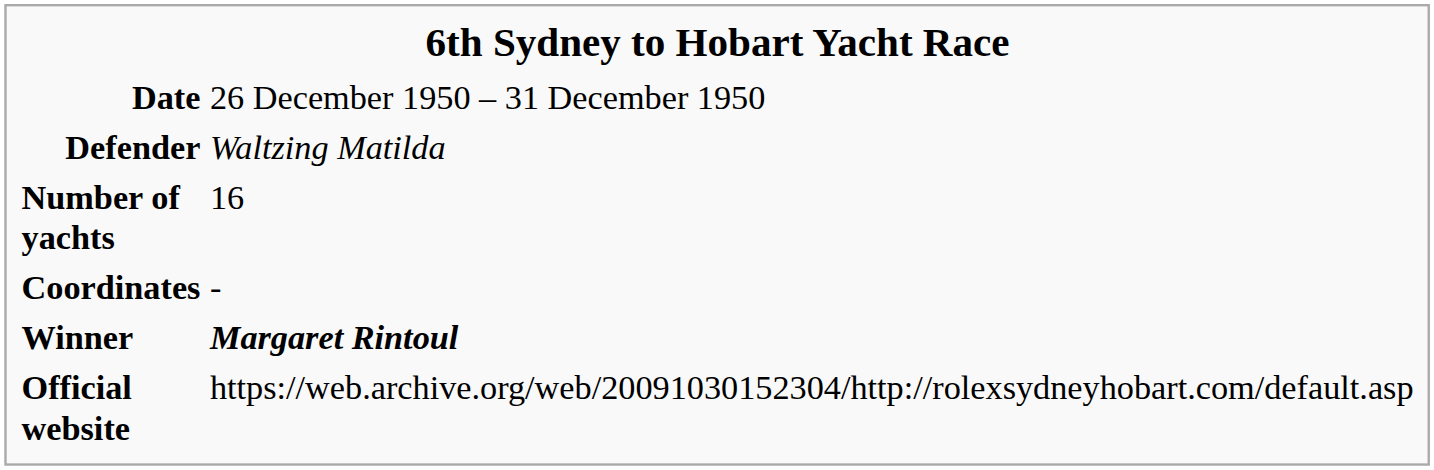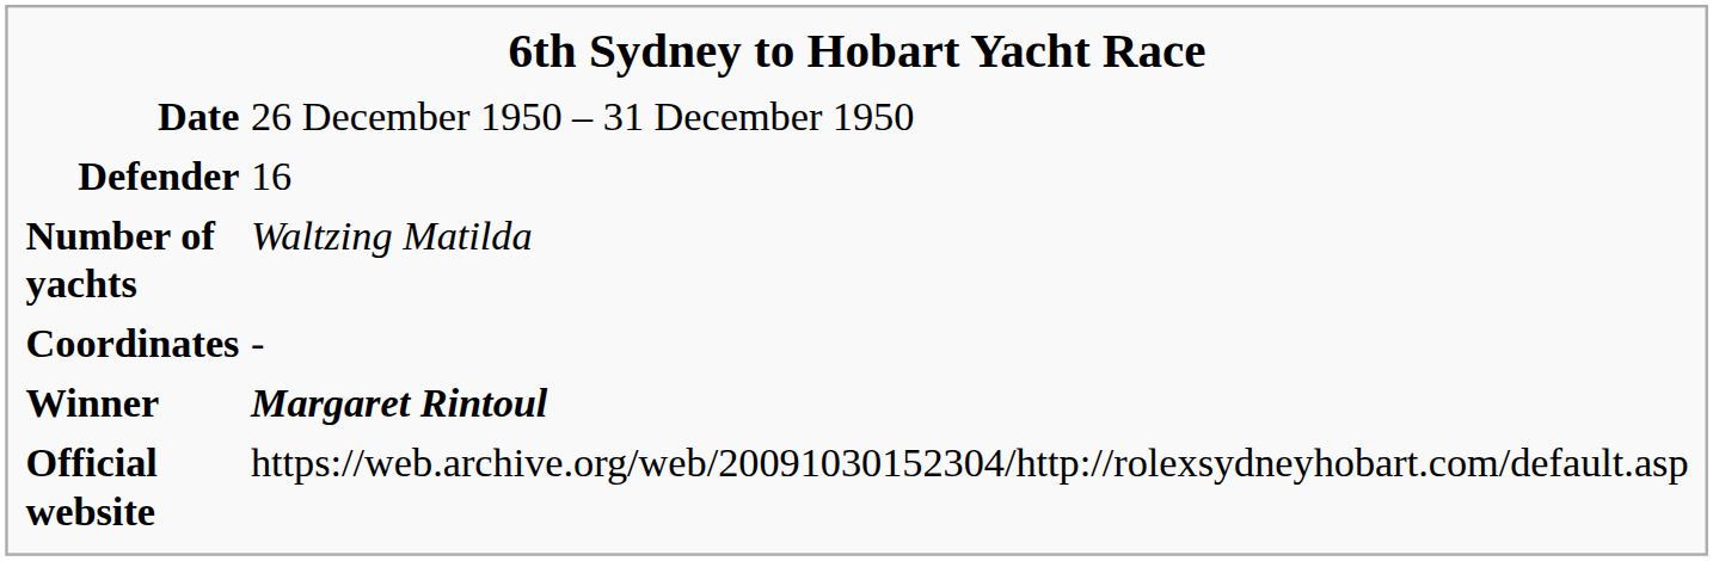Defender | column 2: Waltzing Matilda -> 16
Number of yachts | column 2: 16 -> Waltzing Matilda
